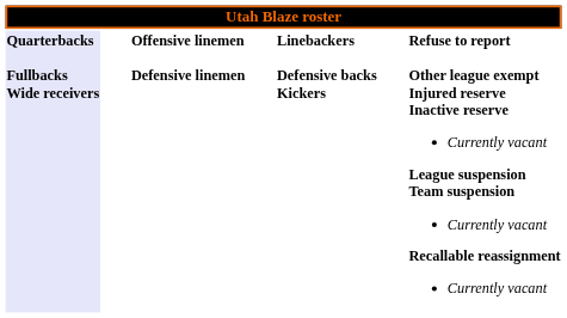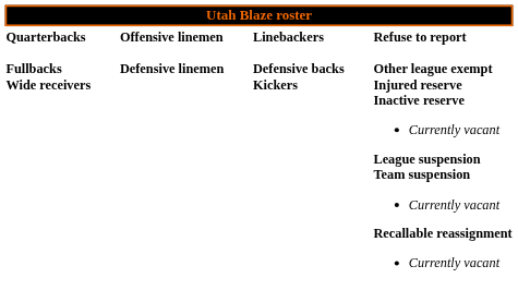Quarterbacks Fullbacks Wide receivers | column 1: lavender background -> no background
